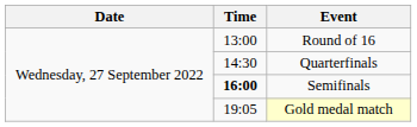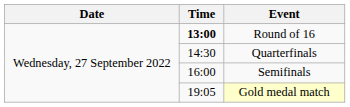Round of 16 | Time: normal -> bold
Semifinals | Time: bold -> normal
